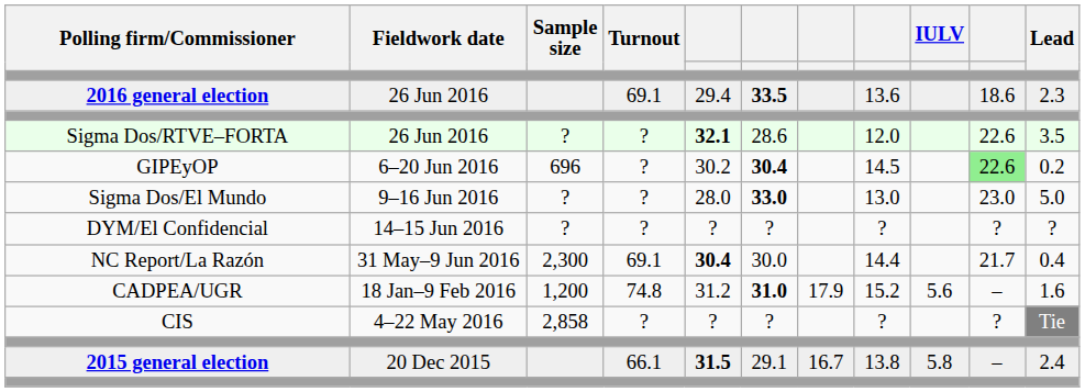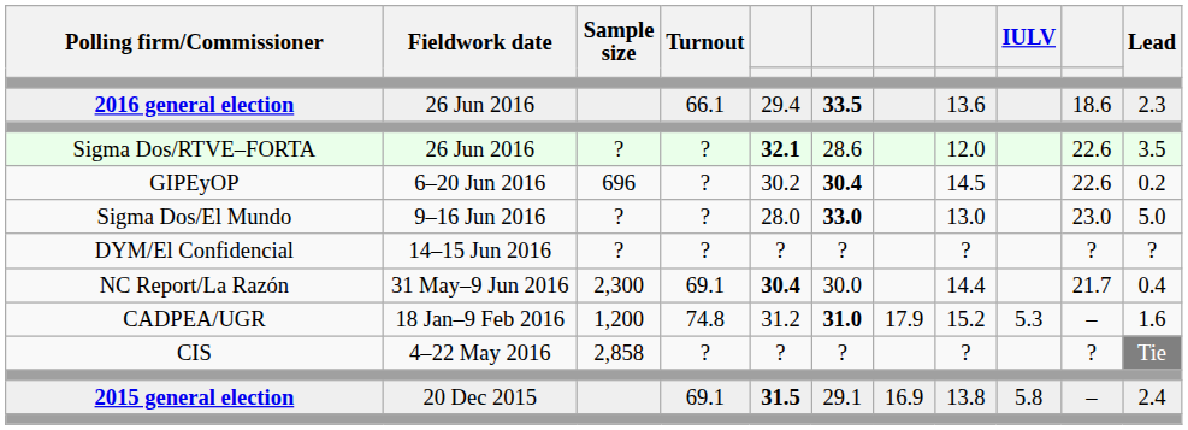2016 general election | Turnout: 69.1 -> 66.1
GIPEyOP | column 10: lightgreen background -> no background
CADPEA/UGR | IULV: 5.6 -> 5.3
2015 general election | Turnout: 66.1 -> 69.1
2015 general election | column 7: 16.7 -> 16.9
